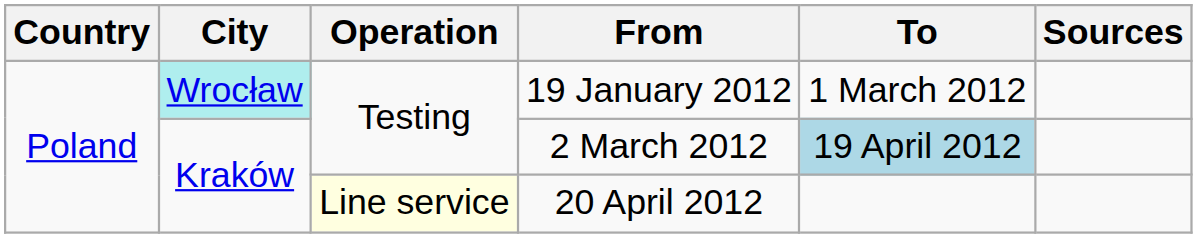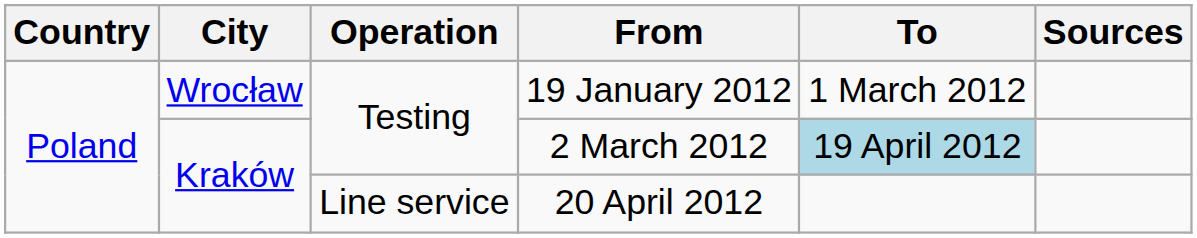19 January 2012 | City: paleturquoise background -> no background
20 April 2012 | Operation: lightyellow background -> no background
